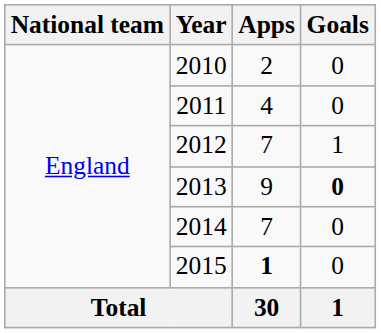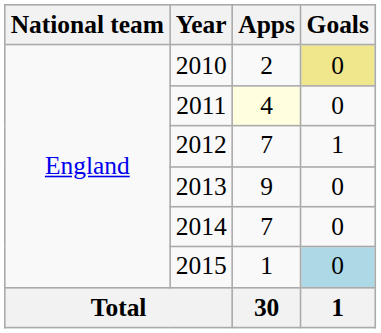2010 | Goals: no background -> khaki background
2011 | Apps: no background -> lightyellow background
2013 | Goals: bold -> normal
2015 | Apps: bold -> normal
2015 | Goals: no background -> lightblue background
